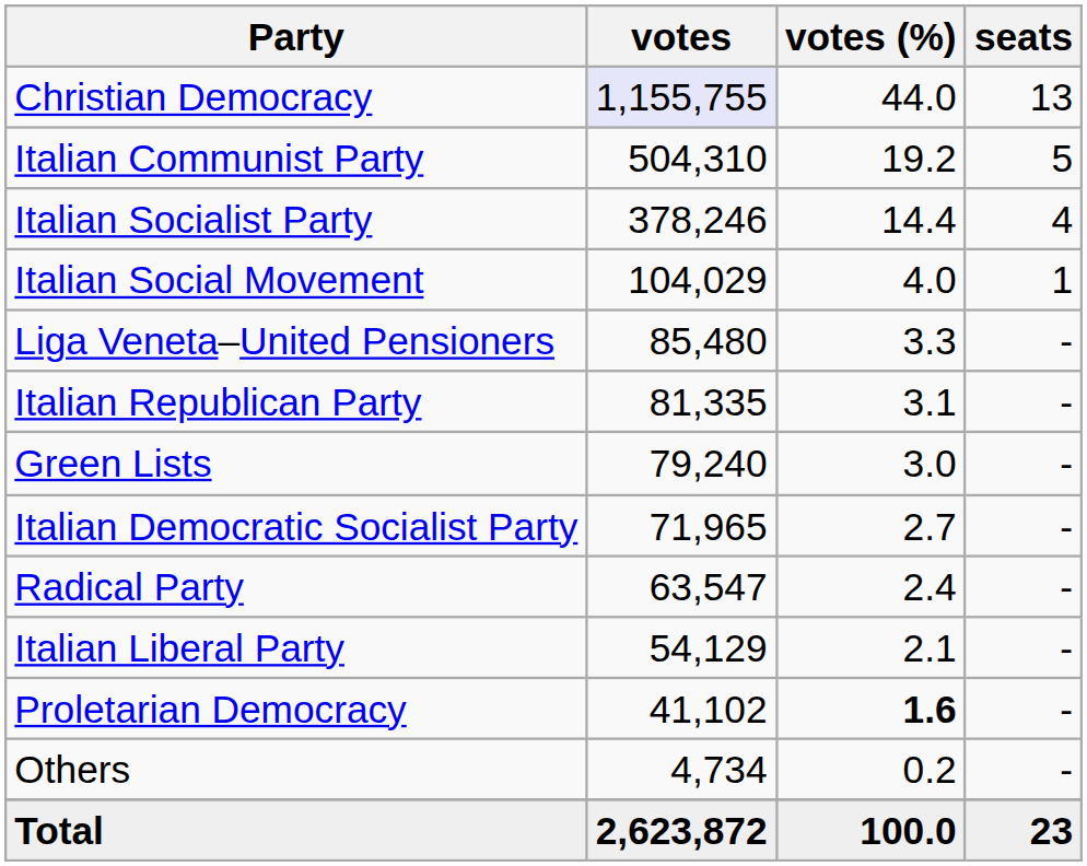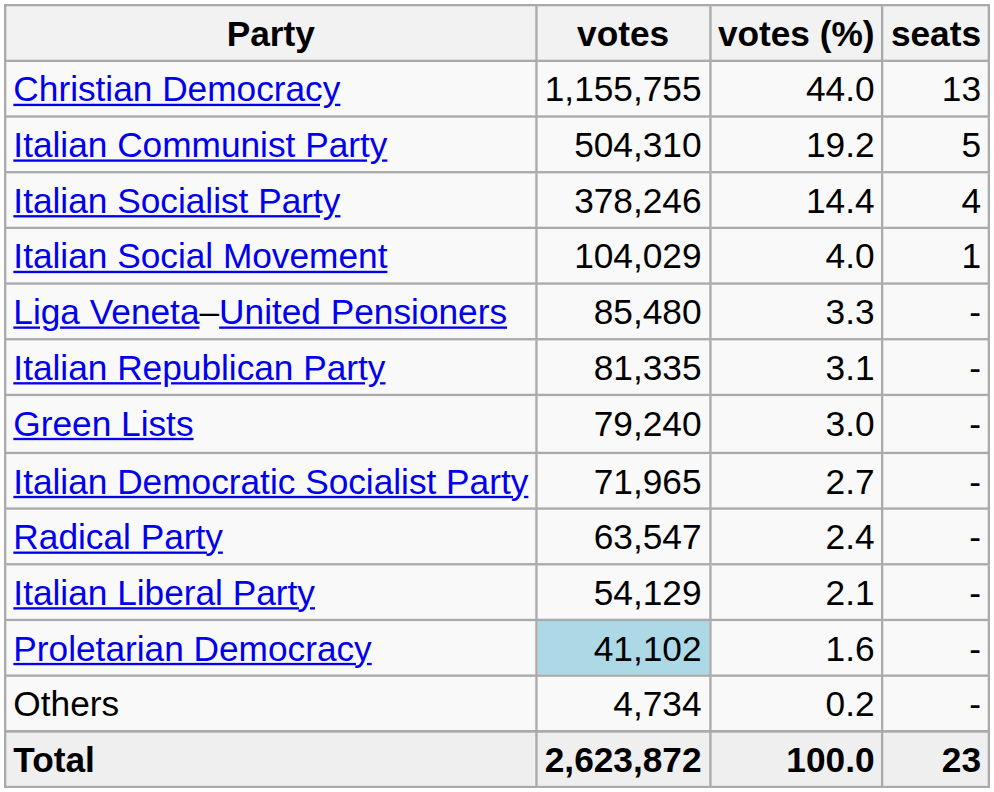Christian Democracy | votes: lavender background -> no background
Proletarian Democracy | votes: no background -> lightblue background
Proletarian Democracy | votes (%): bold -> normal
